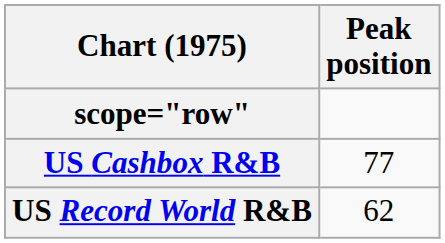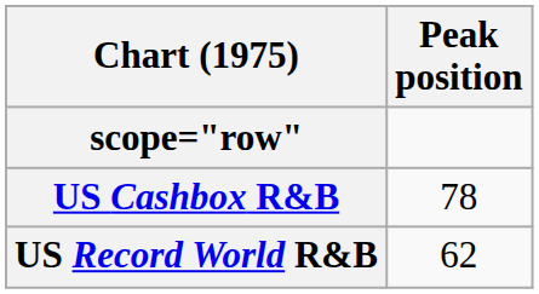US Cashbox R&B | Peak position: 77 -> 78
